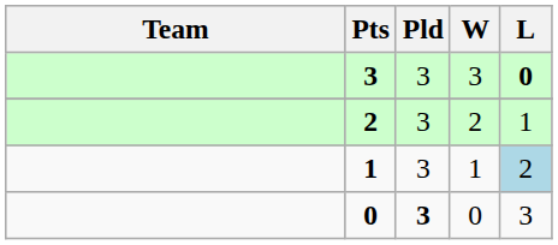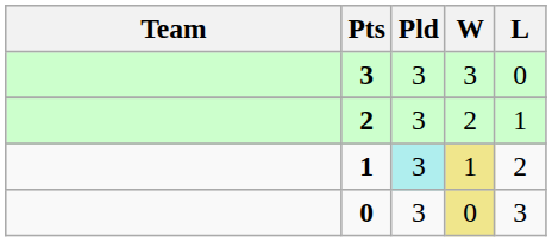row 2 | L: bold -> normal
row 4 | Pld: no background -> paleturquoise background
row 4 | W: no background -> khaki background
row 4 | L: lightblue background -> no background
row 5 | Pld: bold -> normal
row 5 | W: no background -> khaki background
